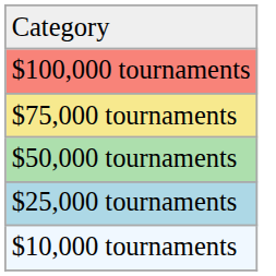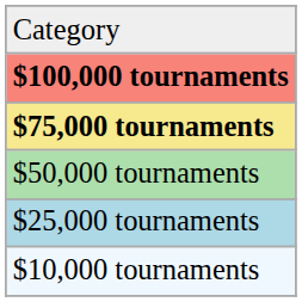row 2 | column 1: normal -> bold
row 3 | column 1: normal -> bold
